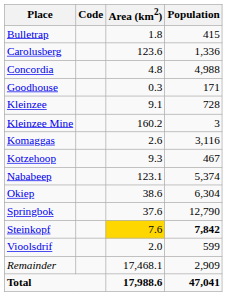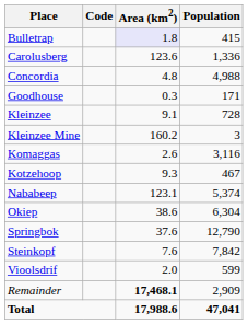Bulletrap | Area (km2): no background -> lavender background
Steinkopf | Area (km2): gold background -> no background
Steinkopf | Population: bold -> normal
Remainder | Area (km2): normal -> bold
